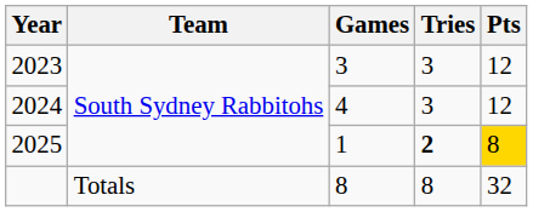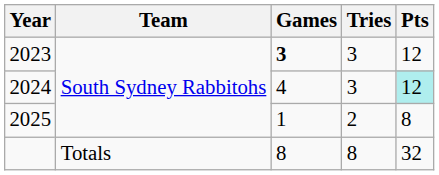2023 | Games: normal -> bold
2024 | Pts: no background -> paleturquoise background
2025 | Tries: bold -> normal
2025 | Pts: gold background -> no background
